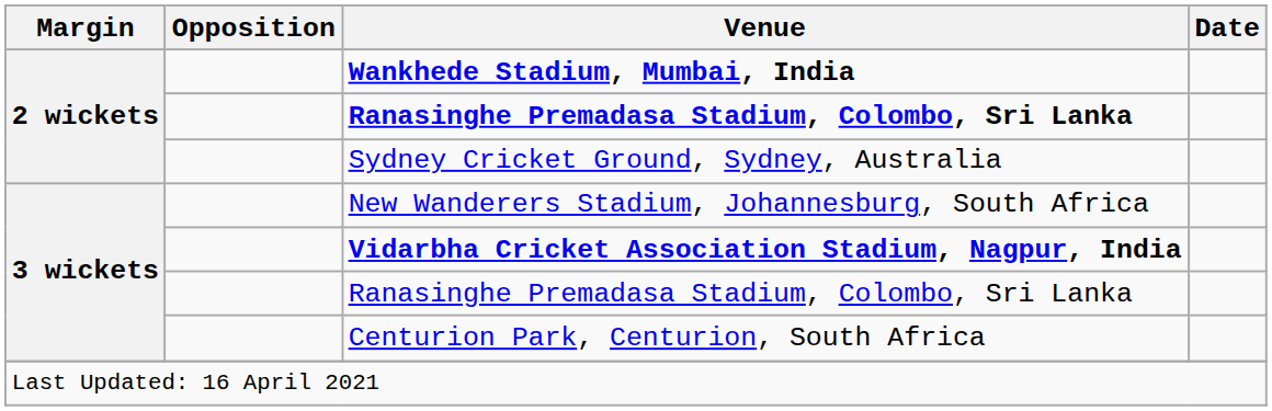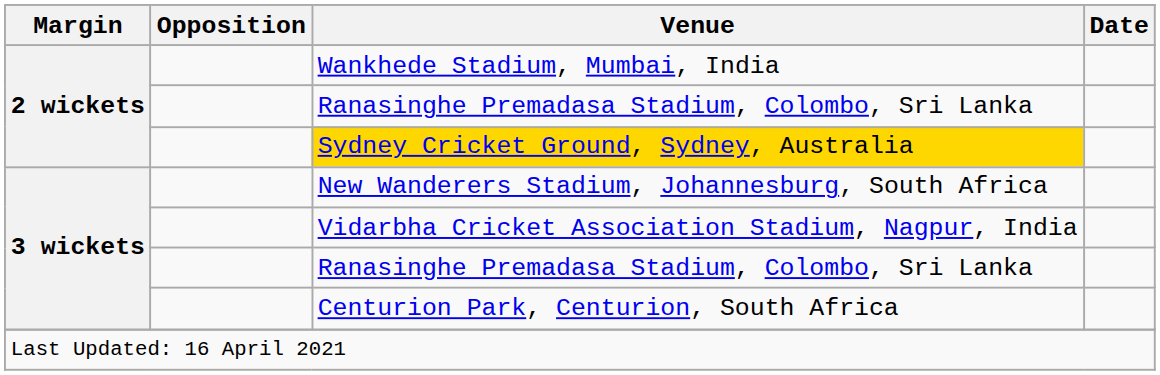Wankhede Stadium, Mumbai, India | Venue: bold -> normal
2 wickets / Ranasinghe Premadasa Stadium, Colombo, Sri Lanka | Venue: bold -> normal
Sydney Cricket Ground, Sydney, Australia | Venue: no background -> gold background
Vidarbha Cricket Association Stadium, Nagpur, India | Venue: bold -> normal
